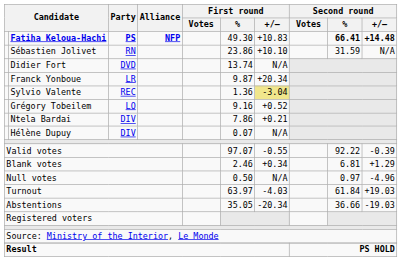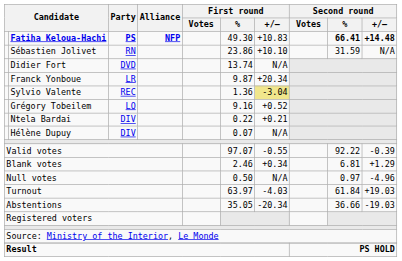Ntela Bardai | First round / %: 7.86 -> 0.22
